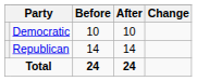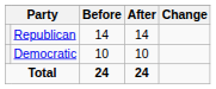rows swapped: Republican <-> Democratic
